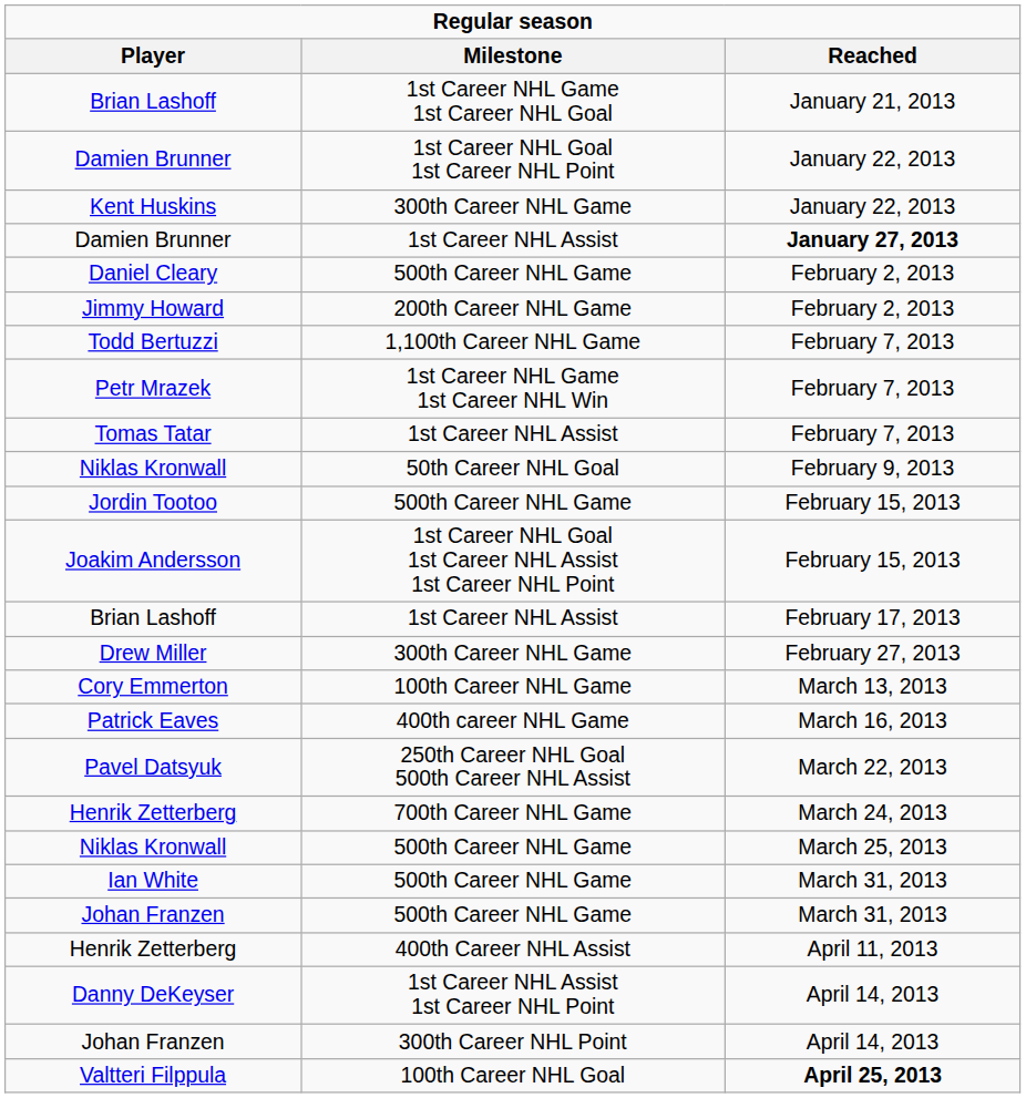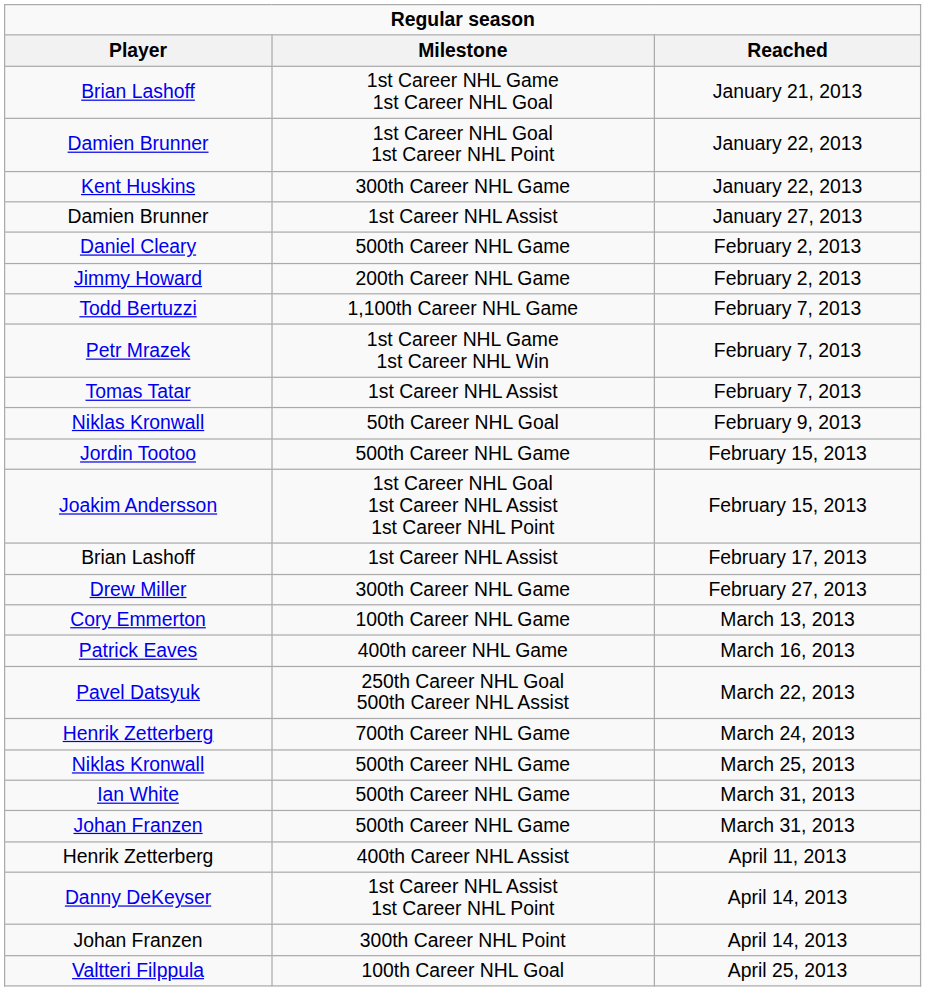row 6 | Reached: bold -> normal
row 27 | Reached: bold -> normal
